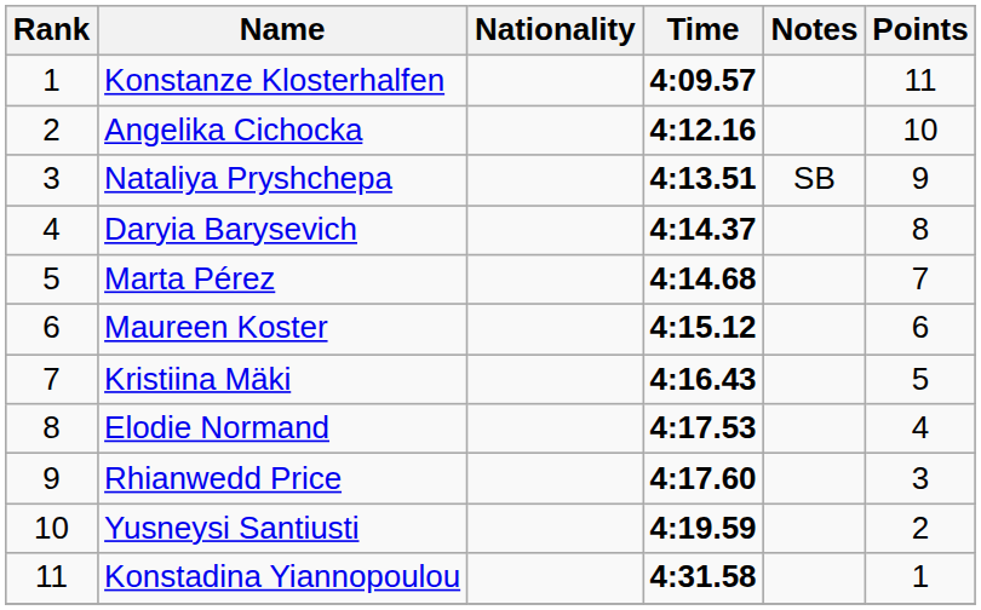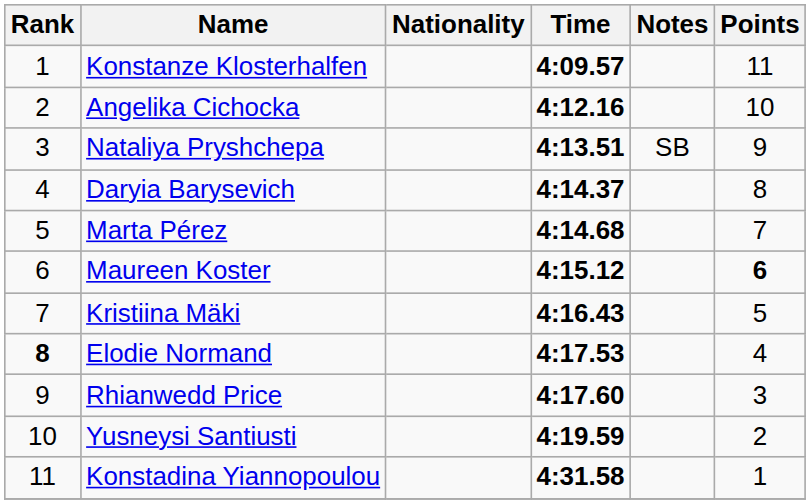Maureen Koster | Points: normal -> bold
Elodie Normand | Rank: normal -> bold
